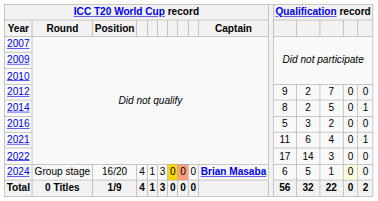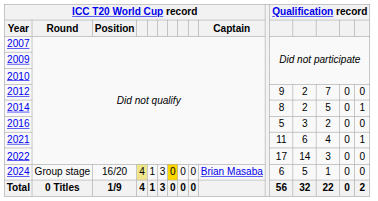2024 | column 4: no background -> khaki background
2024 | column 8: lightsalmon background -> no background
2024 | ICC T20 World Cup record / Captain: bold -> normal
2024 | column 15: lightyellow background -> no background
